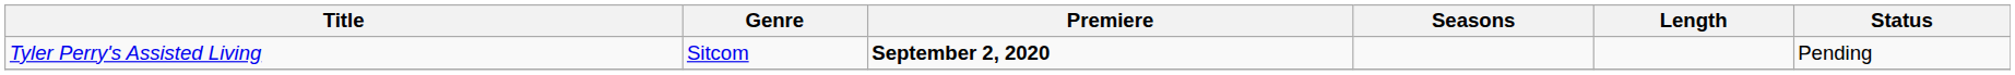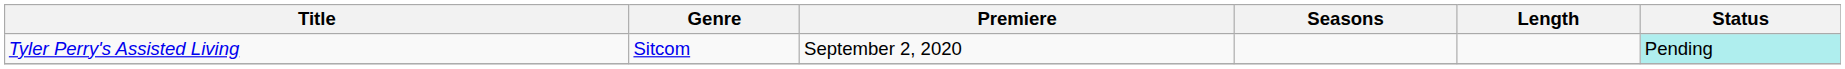Tyler Perry's Assisted Living | Premiere: bold -> normal
Tyler Perry's Assisted Living | Status: no background -> paleturquoise background
